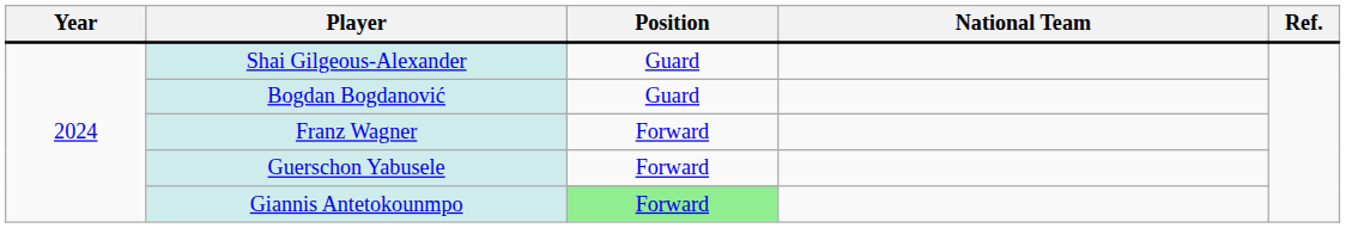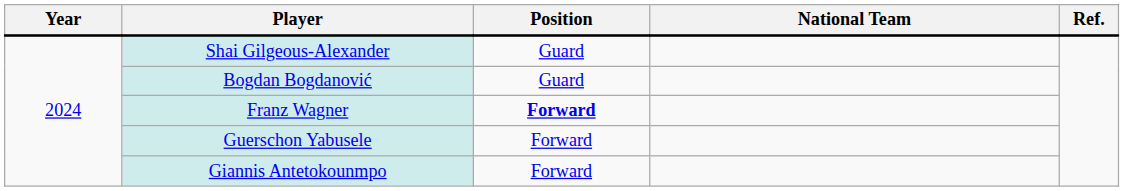Franz Wagner | Position: normal -> bold
Giannis Antetokounmpo | Position: lightgreen background -> no background
